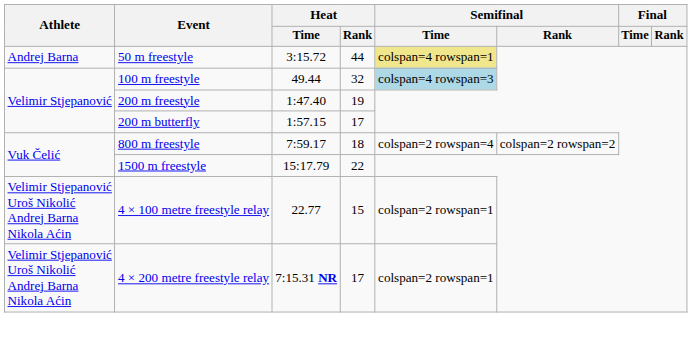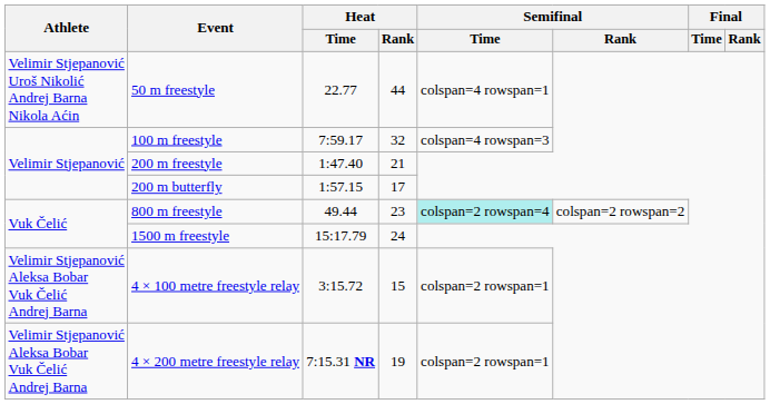50 m freestyle | Athlete: Andrej Barna -> Velimir Stjepanović Uroš Nikolić Andrej Barna Nikola Aćin
50 m freestyle | Heat / Time: 3:15.72 -> 22.77
50 m freestyle | Semifinal / Time: khaki background -> no background
100 m freestyle | Heat / Time: 49.44 -> 7:59.17
100 m freestyle | Semifinal / Time: lightblue background -> no background
200 m freestyle | Heat / Rank: 19 -> 21
800 m freestyle | Heat / Time: 7:59.17 -> 49.44
800 m freestyle | Heat / Rank: 18 -> 23
800 m freestyle | Semifinal / Time: no background -> paleturquoise background
1500 m freestyle | Heat / Rank: 22 -> 24
4 × 100 metre freestyle relay | Athlete: Velimir Stjepanović Uroš Nikolić Andrej Barna Nikola Aćin -> Velimir Stjepanović Aleksa Bobar Vuk Čelić Andrej Barna
4 × 100 metre freestyle relay | Heat / Time: 22.77 -> 3:15.72
4 × 200 metre freestyle relay | Athlete: Velimir Stjepanović Uroš Nikolić Andrej Barna Nikola Aćin -> Velimir Stjepanović Aleksa Bobar Vuk Čelić Andrej Barna
4 × 200 metre freestyle relay | Heat / Rank: 17 -> 19
